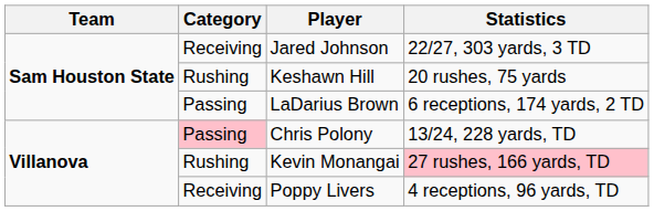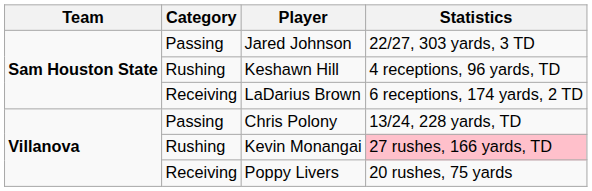Jared Johnson | Category: Receiving -> Passing
Keshawn Hill | Statistics: 20 rushes, 75 yards -> 4 receptions, 96 yards, TD
LaDarius Brown | Category: Passing -> Receiving
Chris Polony | Category: pink background -> no background
Poppy Livers | Statistics: 4 receptions, 96 yards, TD -> 20 rushes, 75 yards
